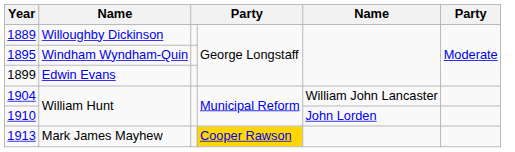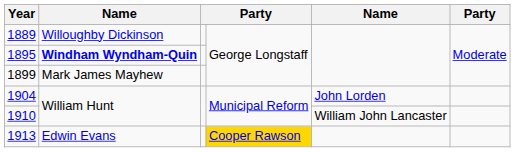1895 | column 2: normal -> bold
1899 | column 2: Edwin Evans -> Mark James Mayhew
1904 | column 5: William John Lancaster -> John Lorden
1910 | column 5: John Lorden -> William John Lancaster
1913 | column 2: Mark James Mayhew -> Edwin Evans
